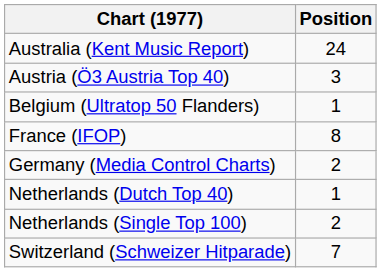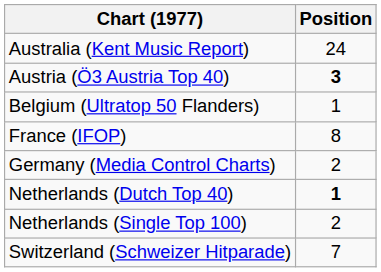Austria (Ö3 Austria Top 40) | Position: normal -> bold
Netherlands (Dutch Top 40) | Position: normal -> bold
